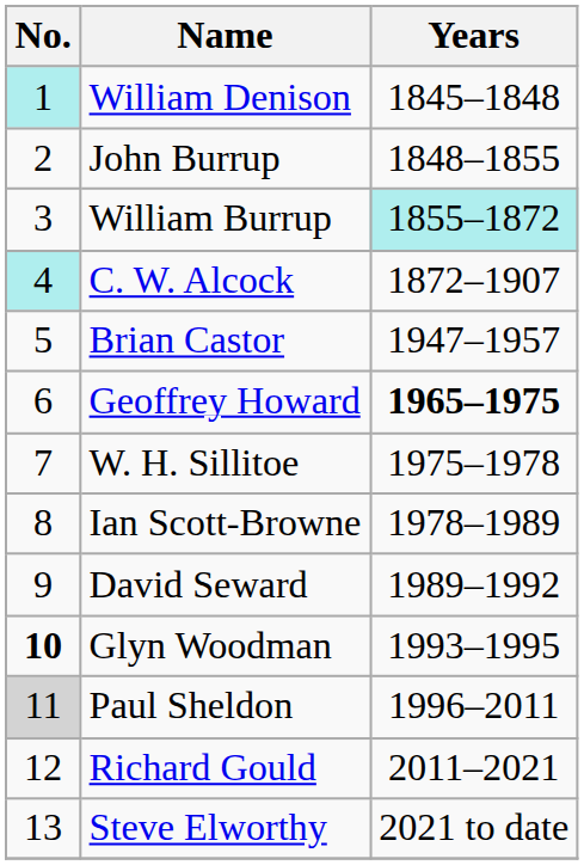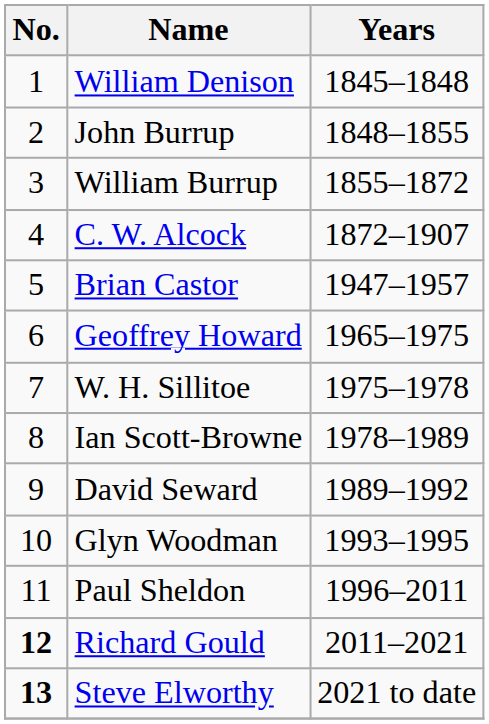William Denison | No.: paleturquoise background -> no background
William Burrup | Years: paleturquoise background -> no background
C. W. Alcock | No.: paleturquoise background -> no background
Geoffrey Howard | Years: bold -> normal
Glyn Woodman | No.: bold -> normal
Paul Sheldon | No.: lightgrey background -> no background
Richard Gould | No.: normal -> bold
Steve Elworthy | No.: normal -> bold
